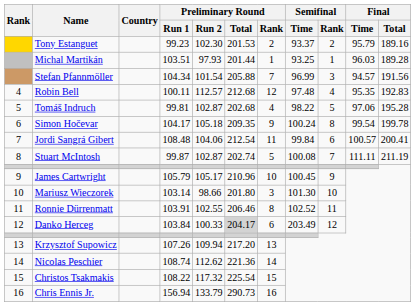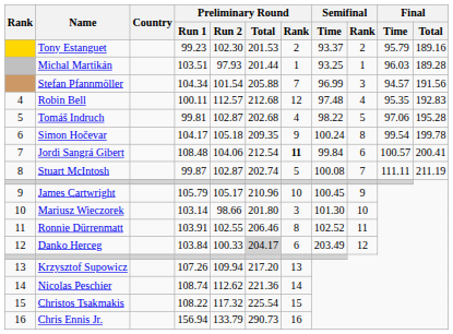Jordi Sangrá Gibert | Preliminary Round / Rank: normal -> bold
